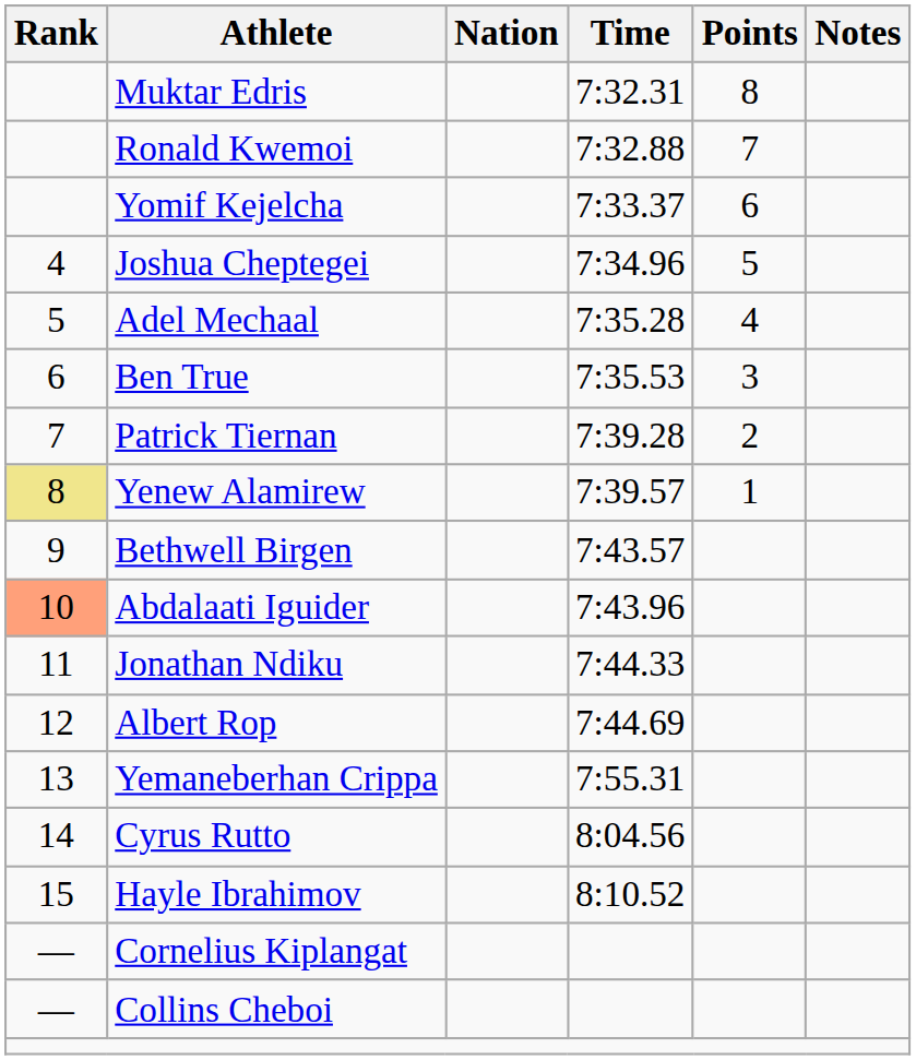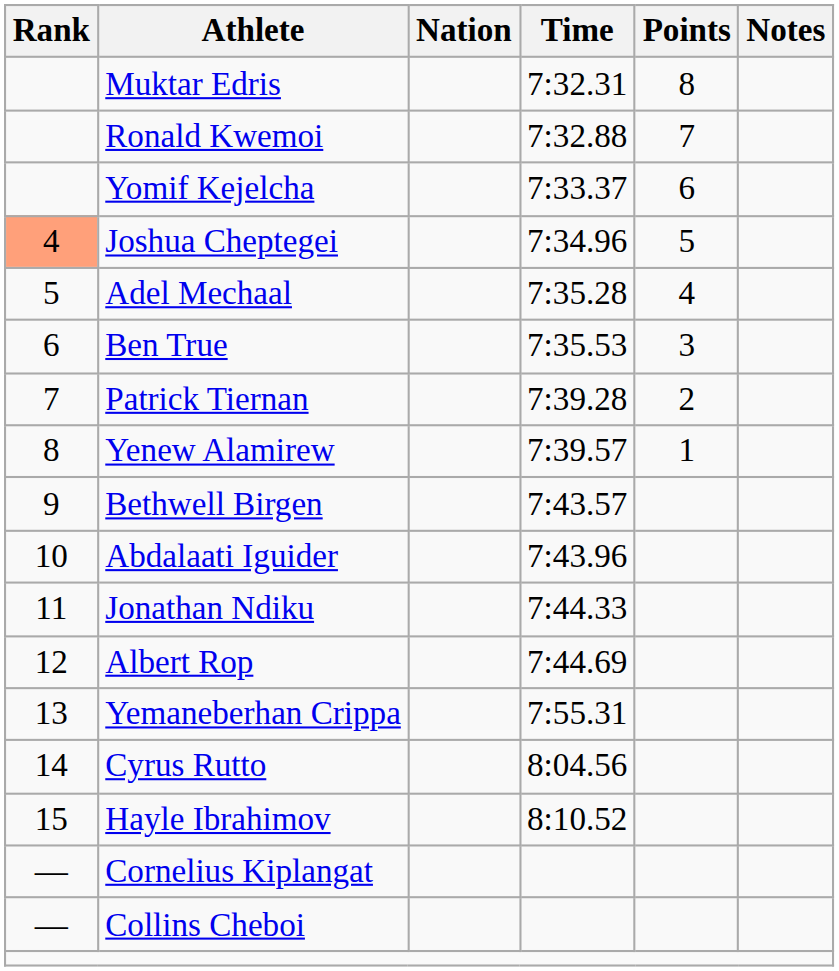Joshua Cheptegei | Rank: no background -> lightsalmon background
Yenew Alamirew | Rank: khaki background -> no background
Abdalaati Iguider | Rank: lightsalmon background -> no background
